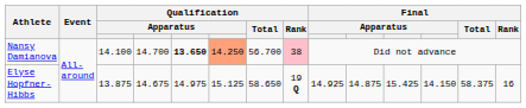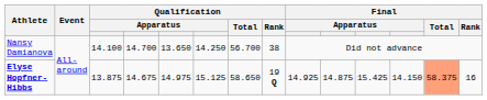row 4 | column 5: bold -> normal
row 4 | column 6: lightsalmon background -> no background
row 4 | Qualification / Rank: pink background -> no background
row 5 | Athlete: normal -> bold
row 5 | Final / Total: no background -> lightsalmon background
